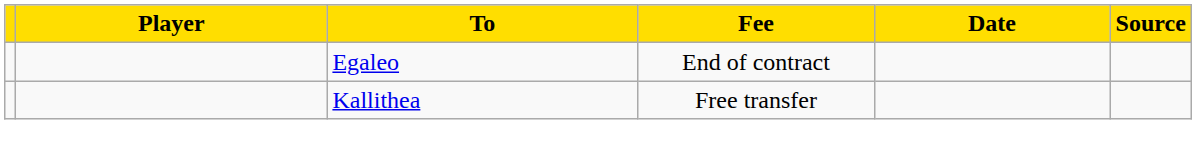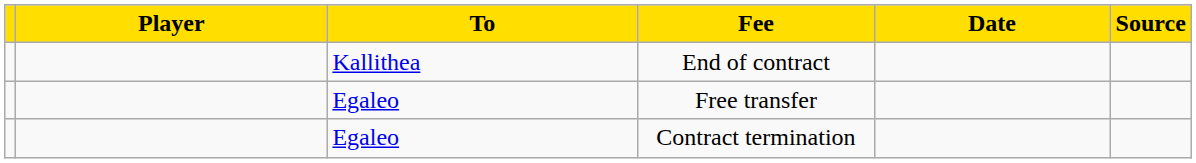End of contract | To: Egaleo -> Kallithea
Free transfer | To: Kallithea -> Egaleo
+ row: Egaleo | Contract termination
